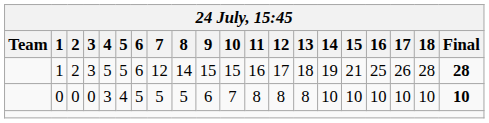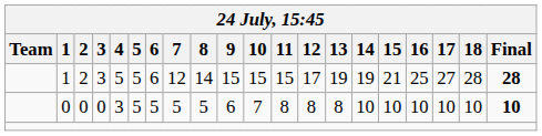row 3 | 11: 16 -> 15
row 3 | 13: 18 -> 19
row 3 | 17: 26 -> 27
row 4 | 5: 4 -> 5
